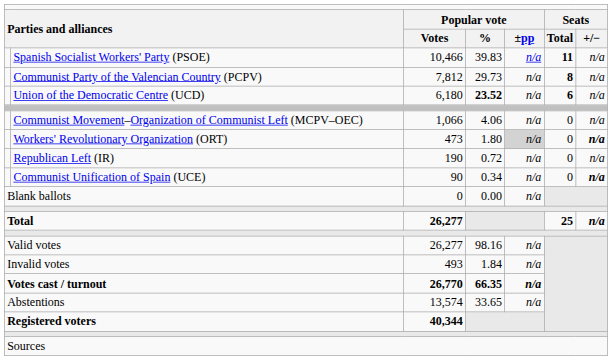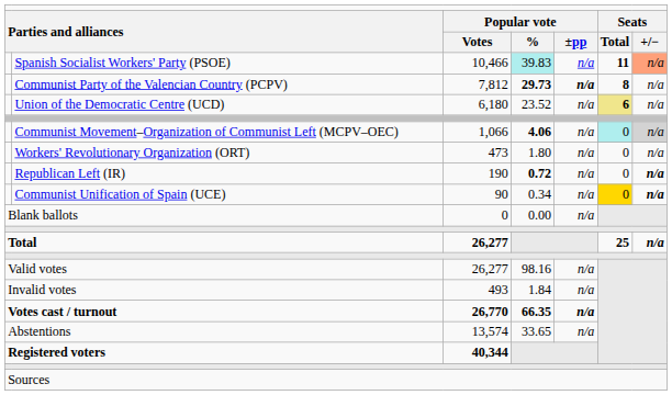Spanish Socialist Workers' Party (PSOE) | column 4: no background -> paleturquoise background
Spanish Socialist Workers' Party (PSOE) | column 7: no background -> lightsalmon background
Communist Party of the Valencian Country (PCPV) | column 4: normal -> bold
Communist Party of the Valencian Country (PCPV) | column 5: normal -> bold
Union of the Democratic Centre (UCD) | column 4: bold -> normal
Union of the Democratic Centre (UCD) | column 6: no background -> khaki background
Communist Movement–Organization of Communist Left (MCPV–OEC) | column 4: normal -> bold
Communist Movement–Organization of Communist Left (MCPV–OEC) | column 6: no background -> paleturquoise background
Communist Movement–Organization of Communist Left (MCPV–OEC) | column 7: no background -> lightgrey background
Workers' Revolutionary Organization (ORT) | column 5: lightgrey background -> no background
Workers' Revolutionary Organization (ORT) | column 7: bold -> normal
Republican Left (IR) | column 4: normal -> bold
Republican Left (IR) | column 7: normal -> bold
Communist Unification of Spain (UCE) | column 6: no background -> gold background
